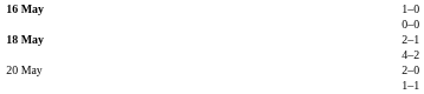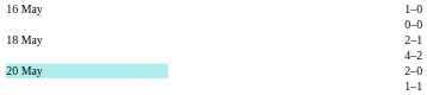1–0 | column 1: bold -> normal
2–1 | column 1: bold -> normal
2–0 | column 1: no background -> paleturquoise background
